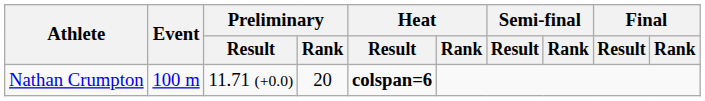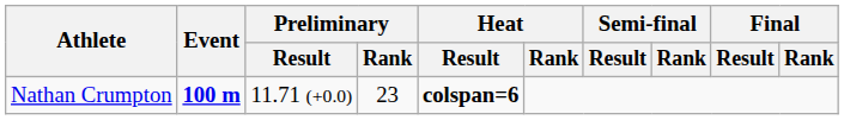Nathan Crumpton | Event: normal -> bold
Nathan Crumpton | Preliminary / Rank: 20 -> 23
